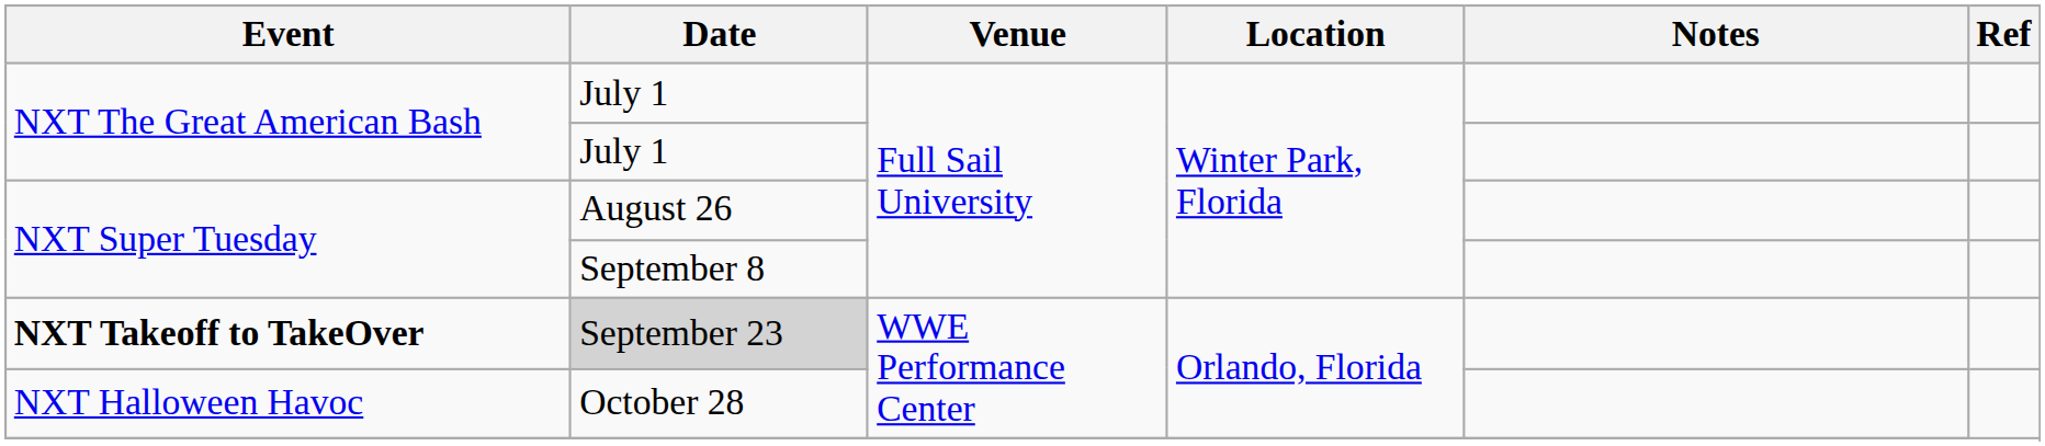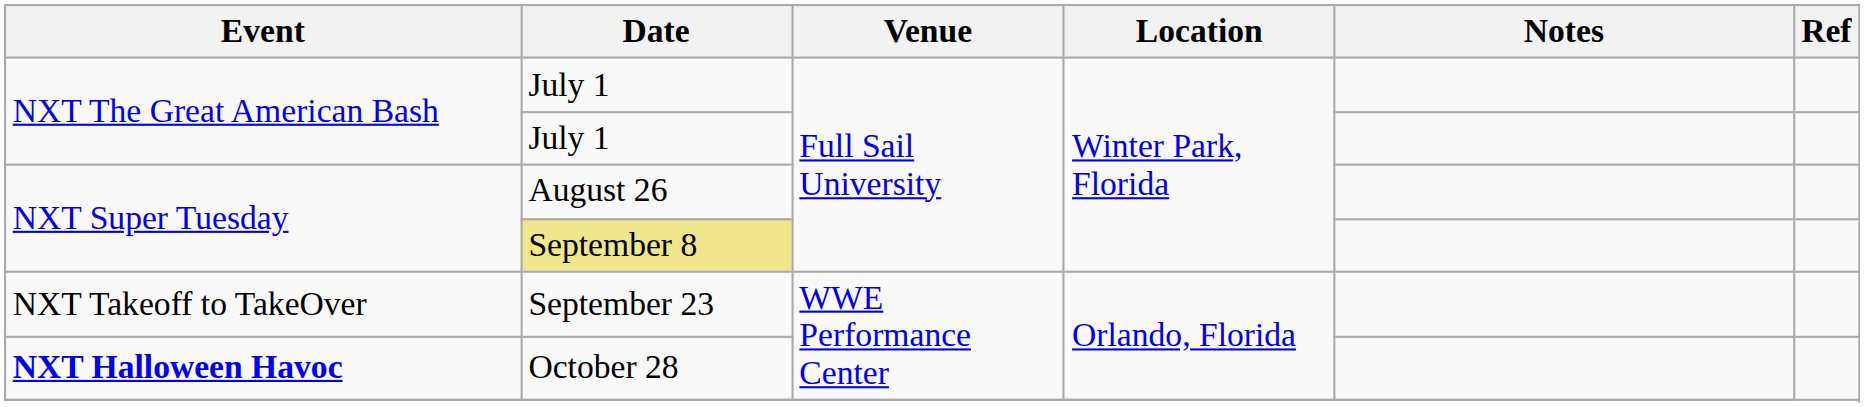September 8 | Date: no background -> khaki background
September 23 | Event: bold -> normal
September 23 | Date: lightgrey background -> no background
October 28 | Event: normal -> bold
